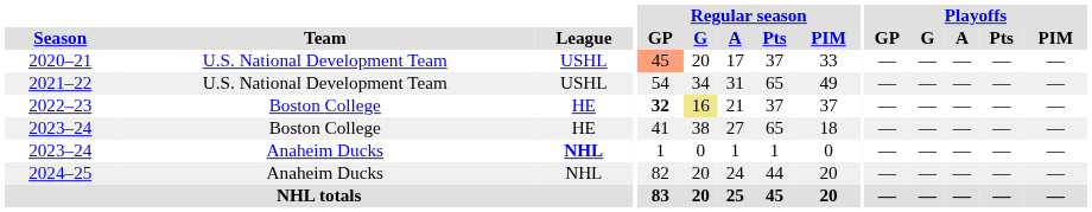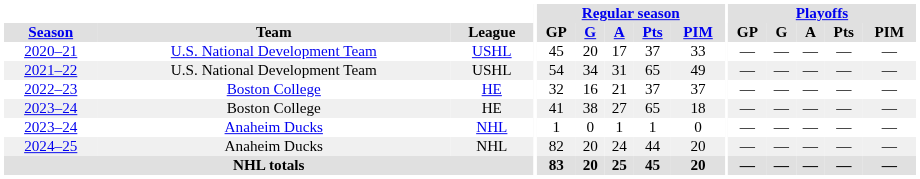2020–21 | Regular season / GP: lightsalmon background -> no background
2022–23 | Regular season / GP: bold -> normal
2022–23 | Regular season / G: khaki background -> no background
2023–24 / Anaheim Ducks | League: bold -> normal
